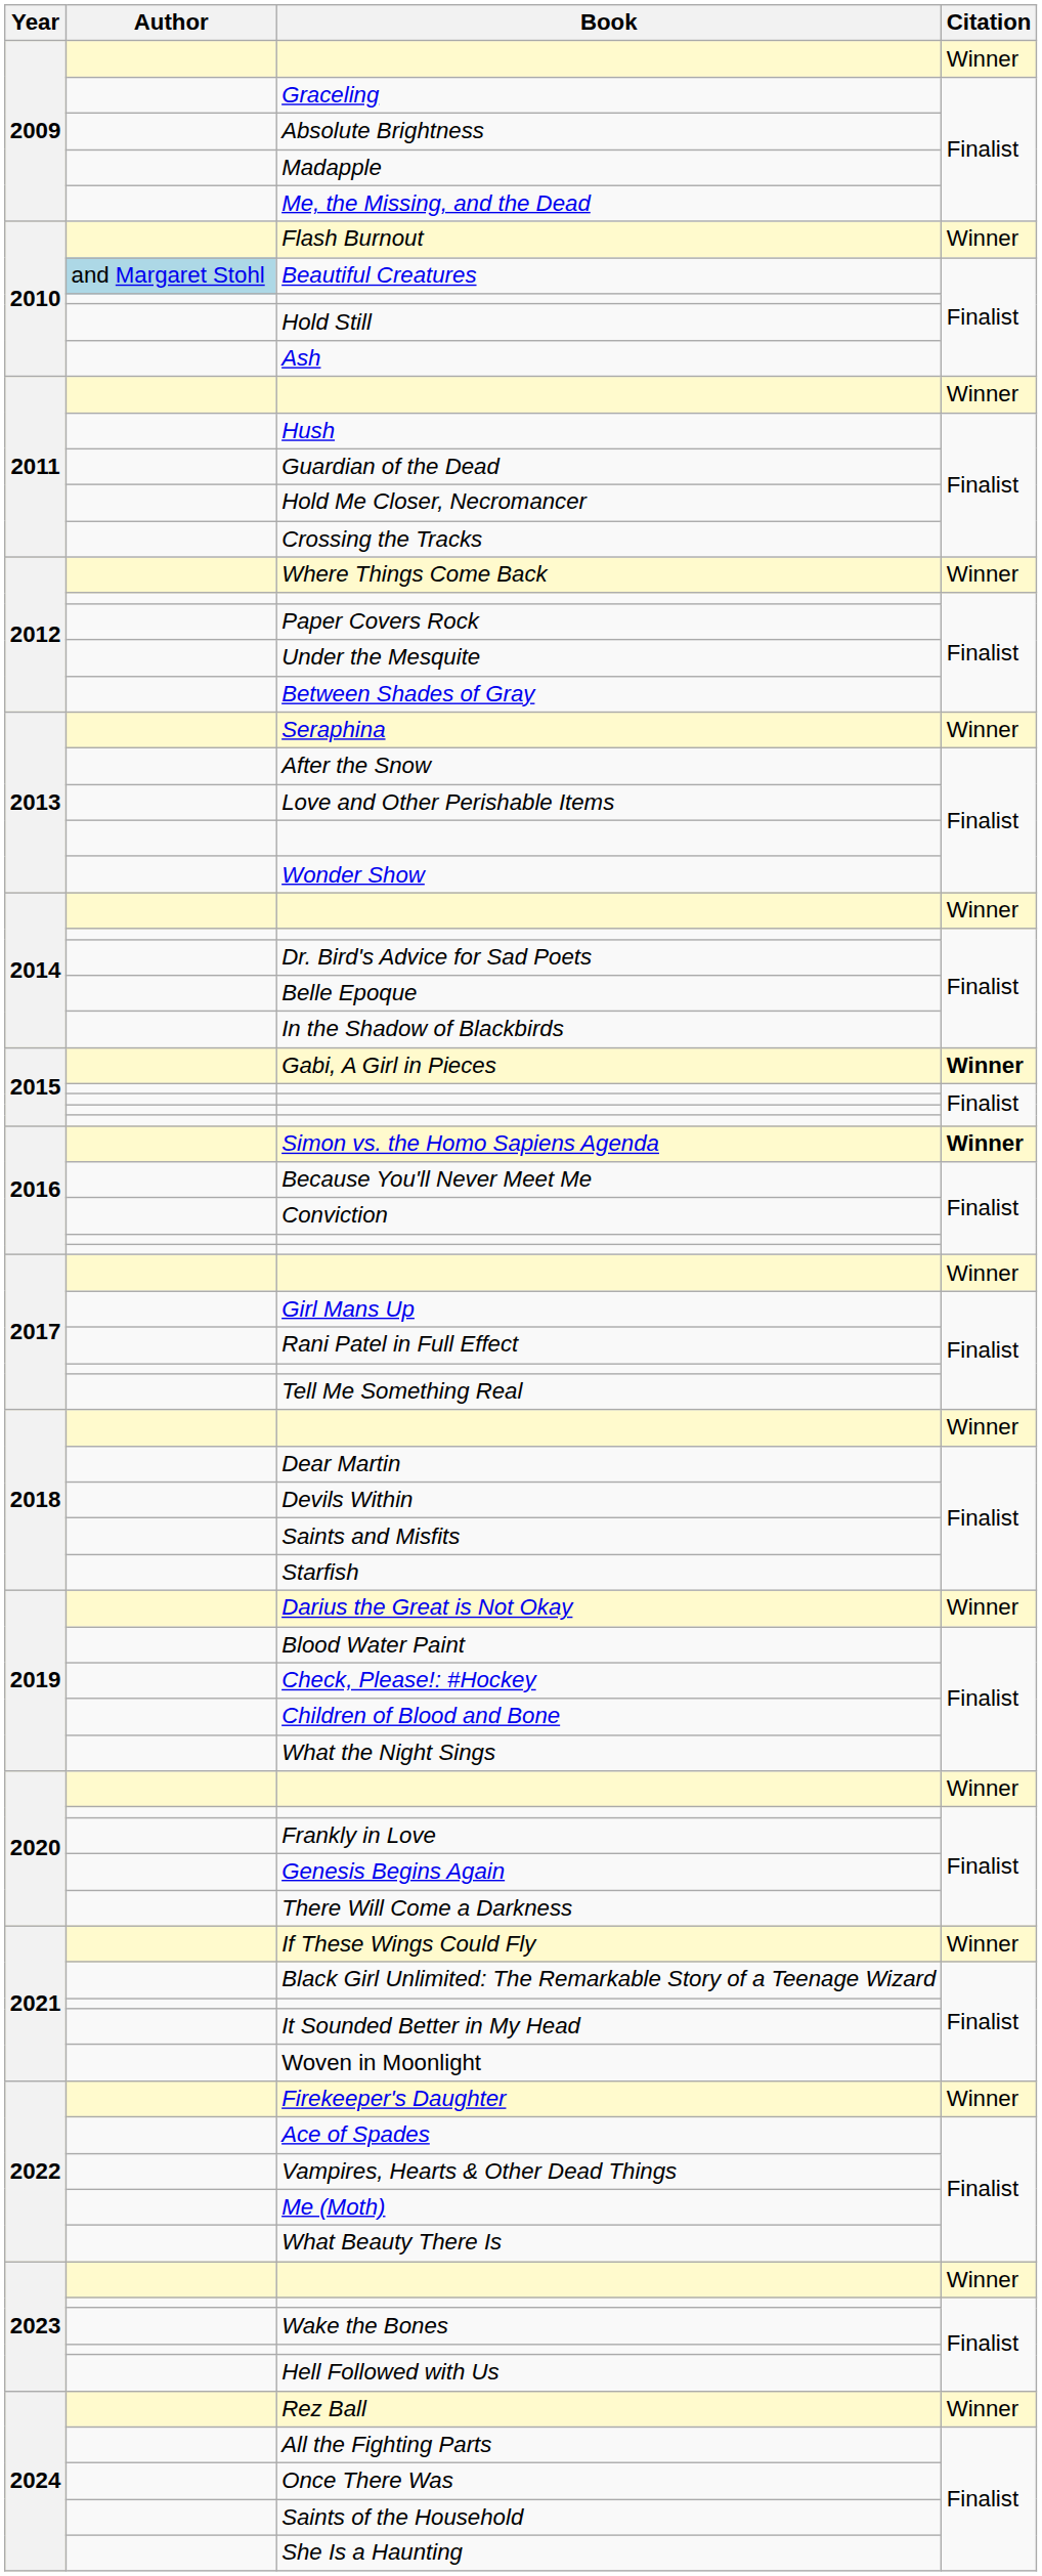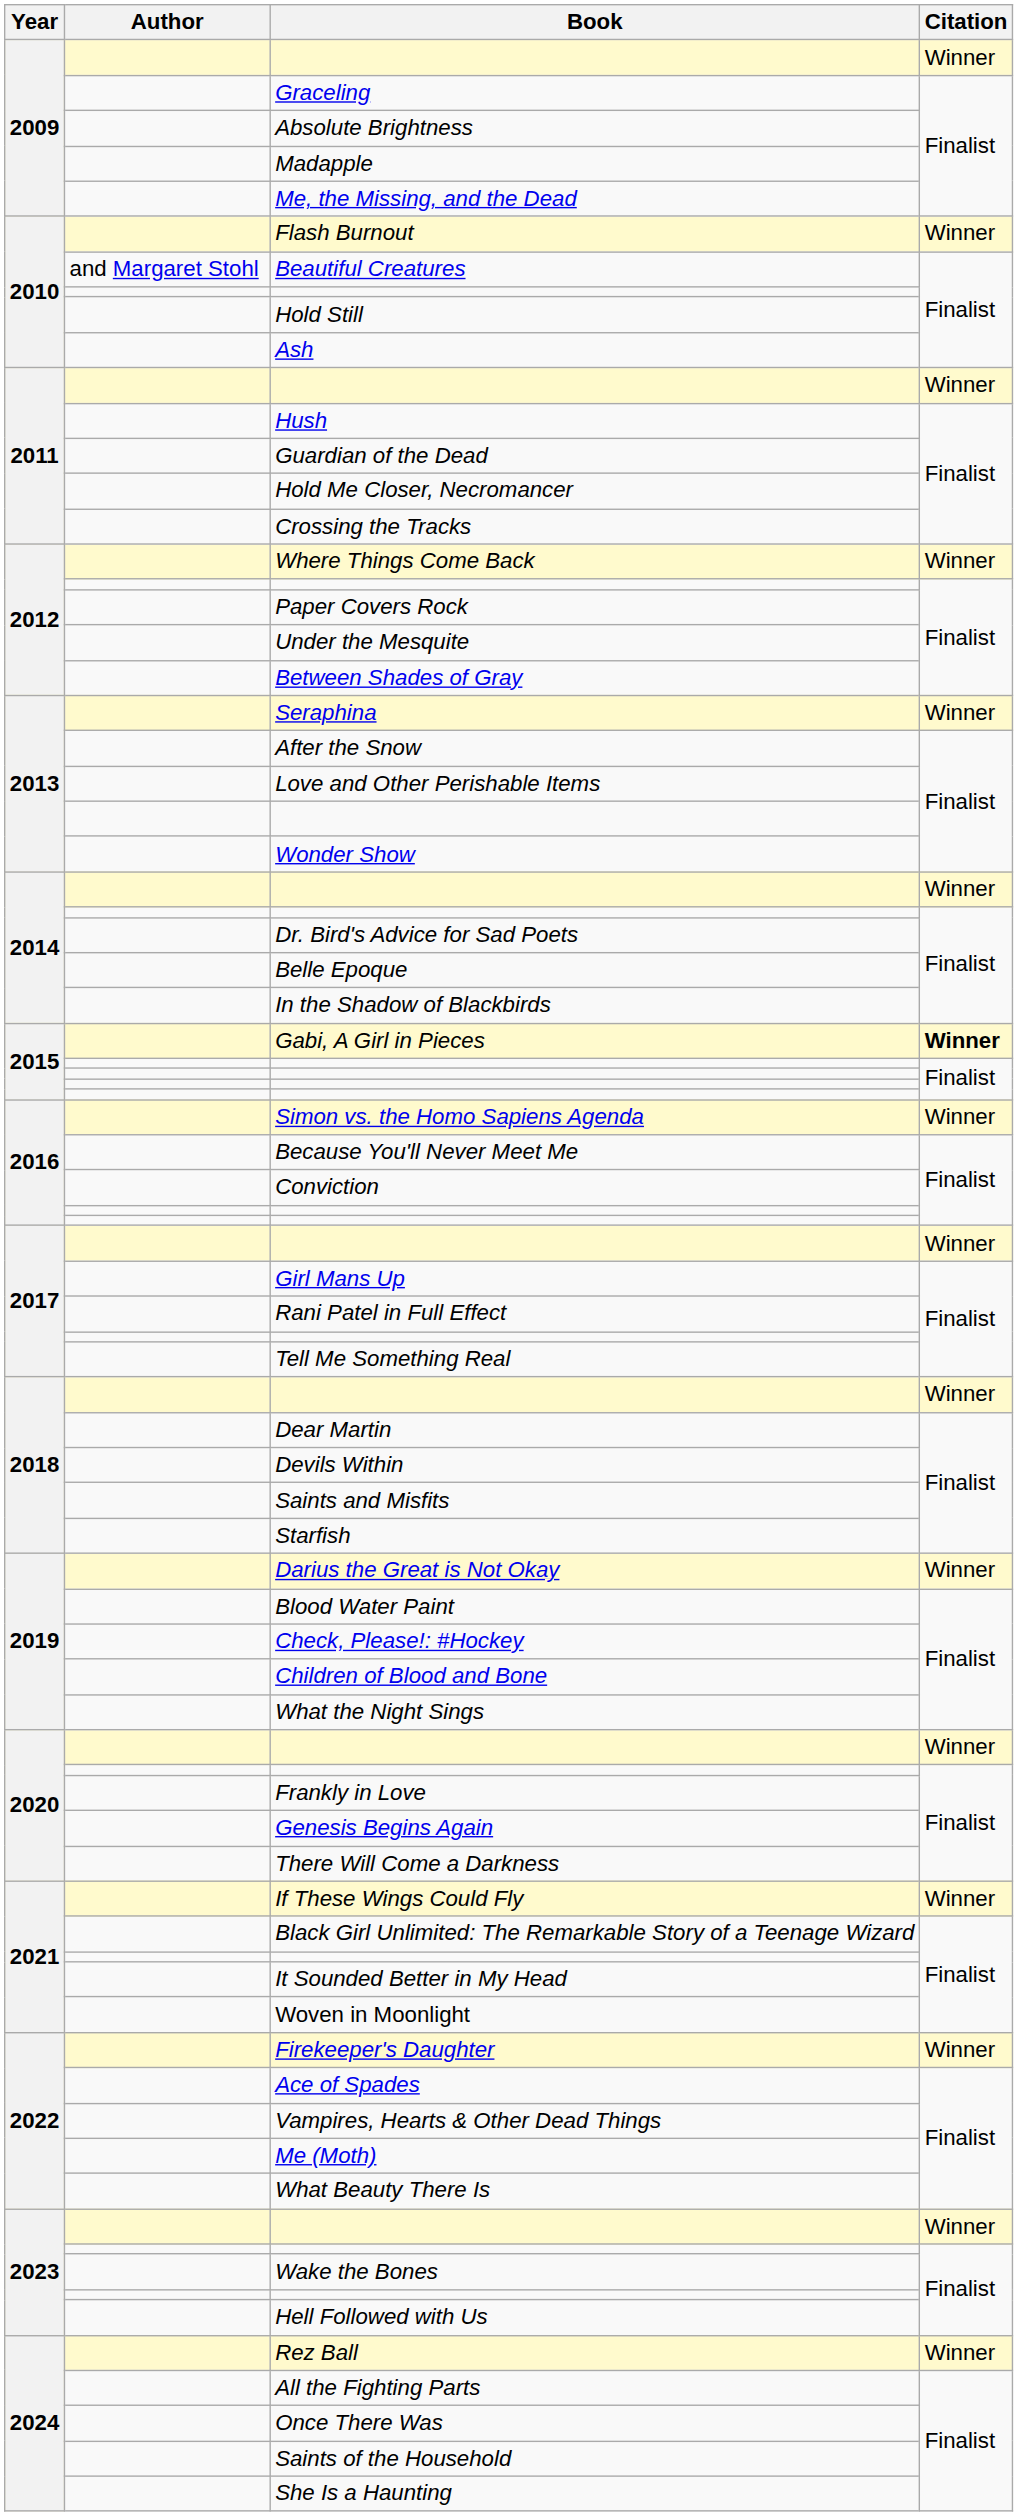Beautiful Creatures | Author: lightblue background -> no background
Simon vs. the Homo Sapiens Agenda | Citation: bold -> normal
